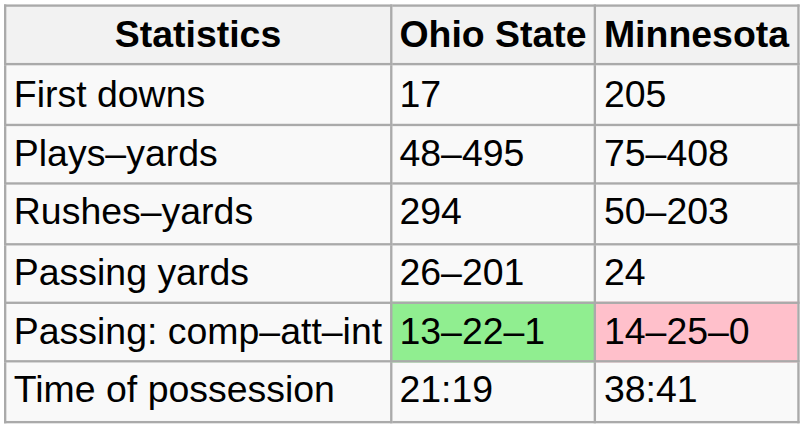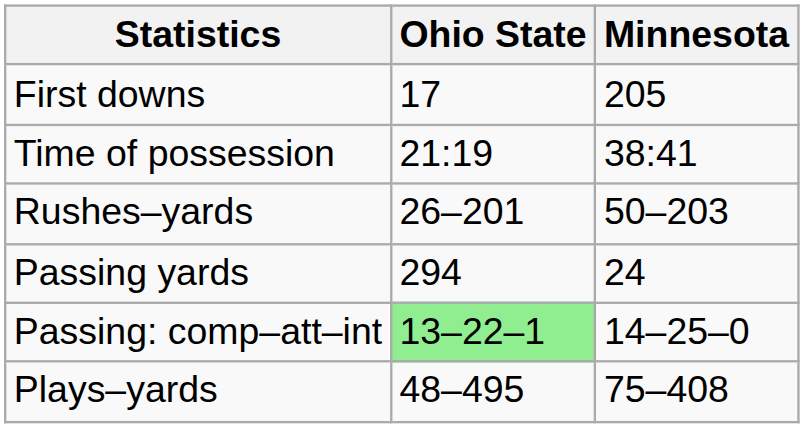rows swapped: Plays–yards <-> Time of possession
Rushes–yards | Ohio State: 294 -> 26–201
Passing yards | Ohio State: 26–201 -> 294
Passing: comp–att–int | Minnesota: pink background -> no background
